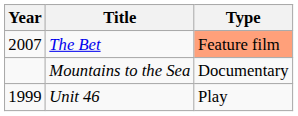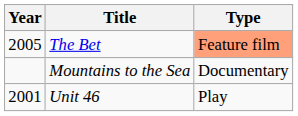The Bet | Year: 2007 -> 2005
Unit 46 | Year: 1999 -> 2001
